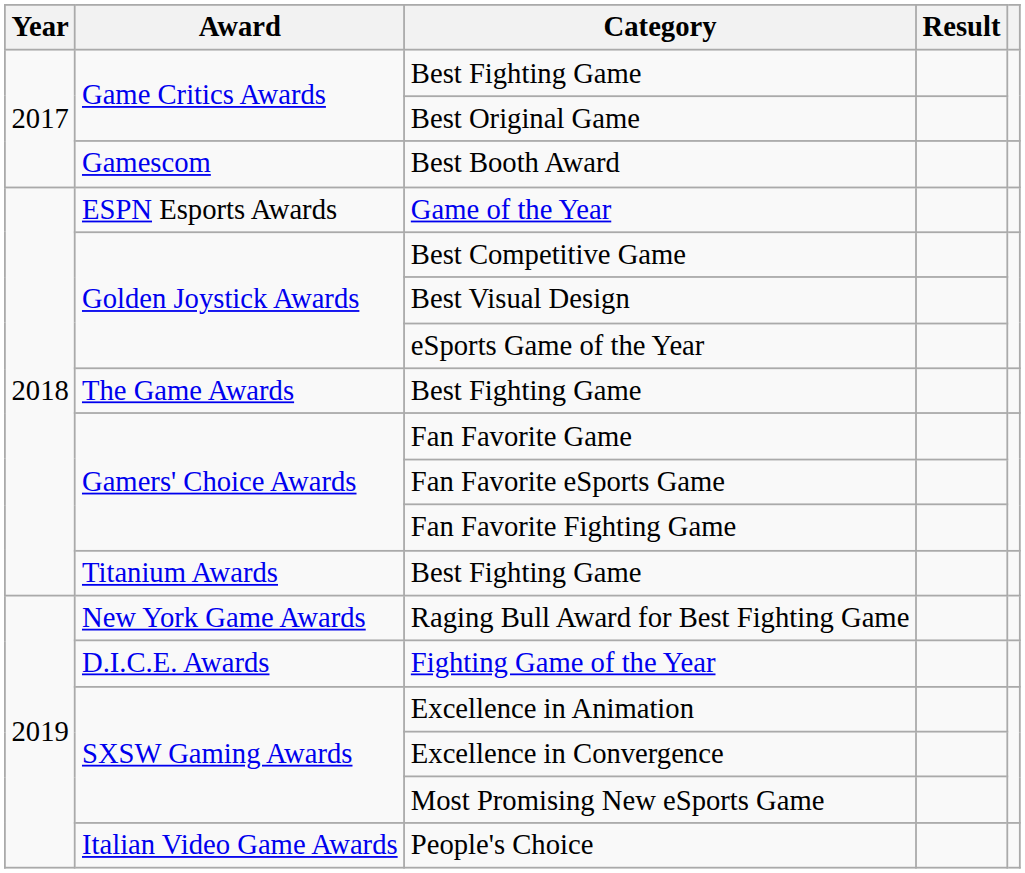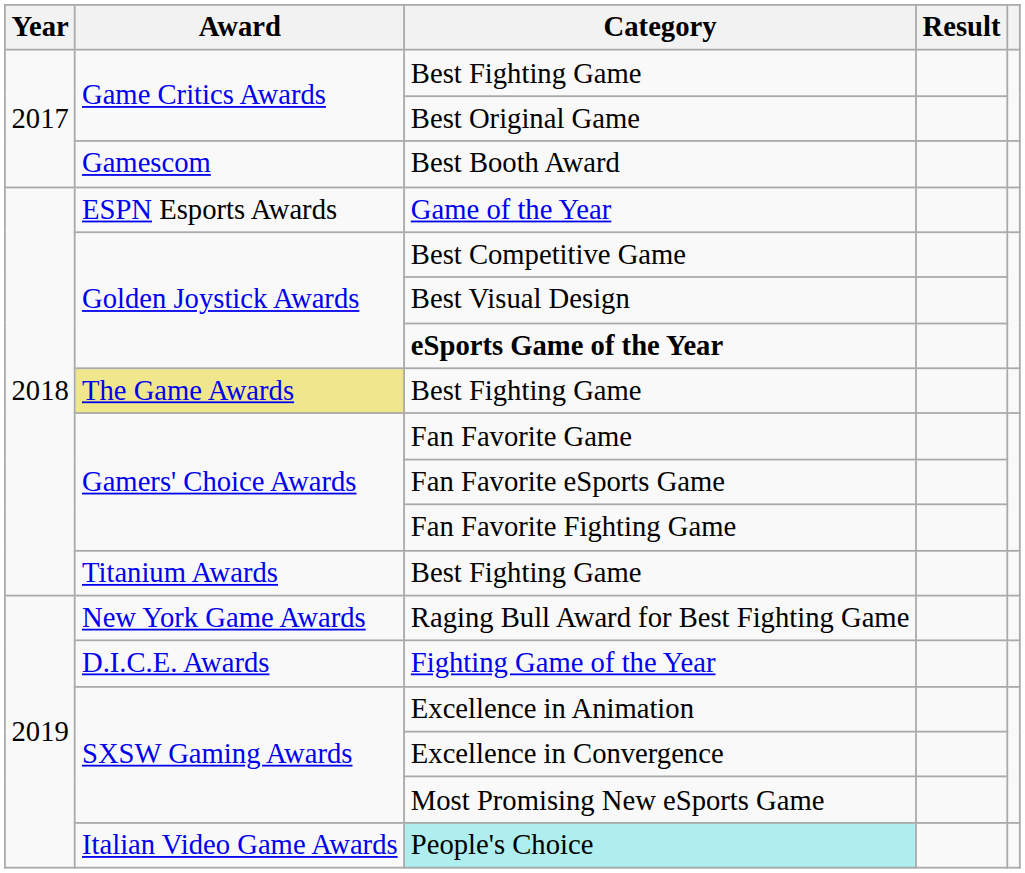eSports Game of the Year | Category: normal -> bold
The Game Awards / Best Fighting Game | Award: no background -> khaki background
People's Choice | Category: no background -> paleturquoise background
